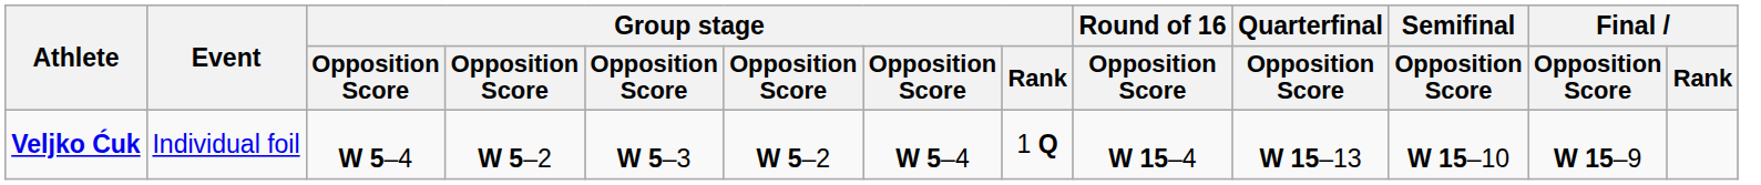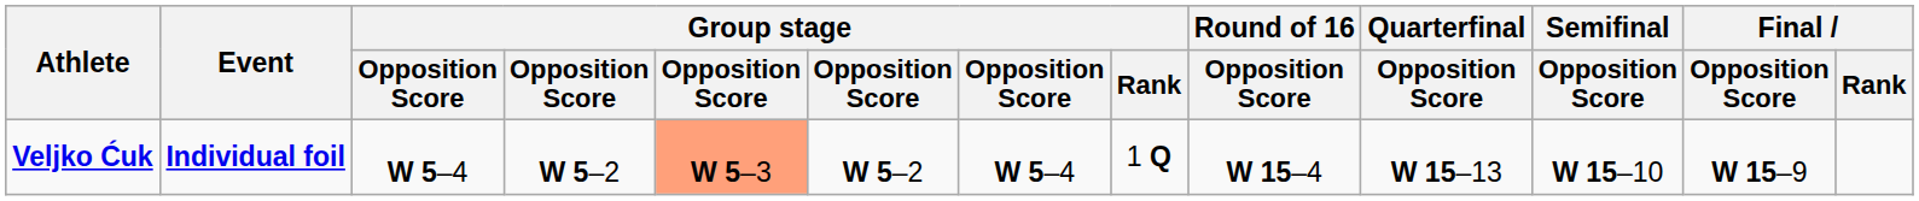Veljko Ćuk | Event: normal -> bold
Veljko Ćuk | column 5: no background -> lightsalmon background
